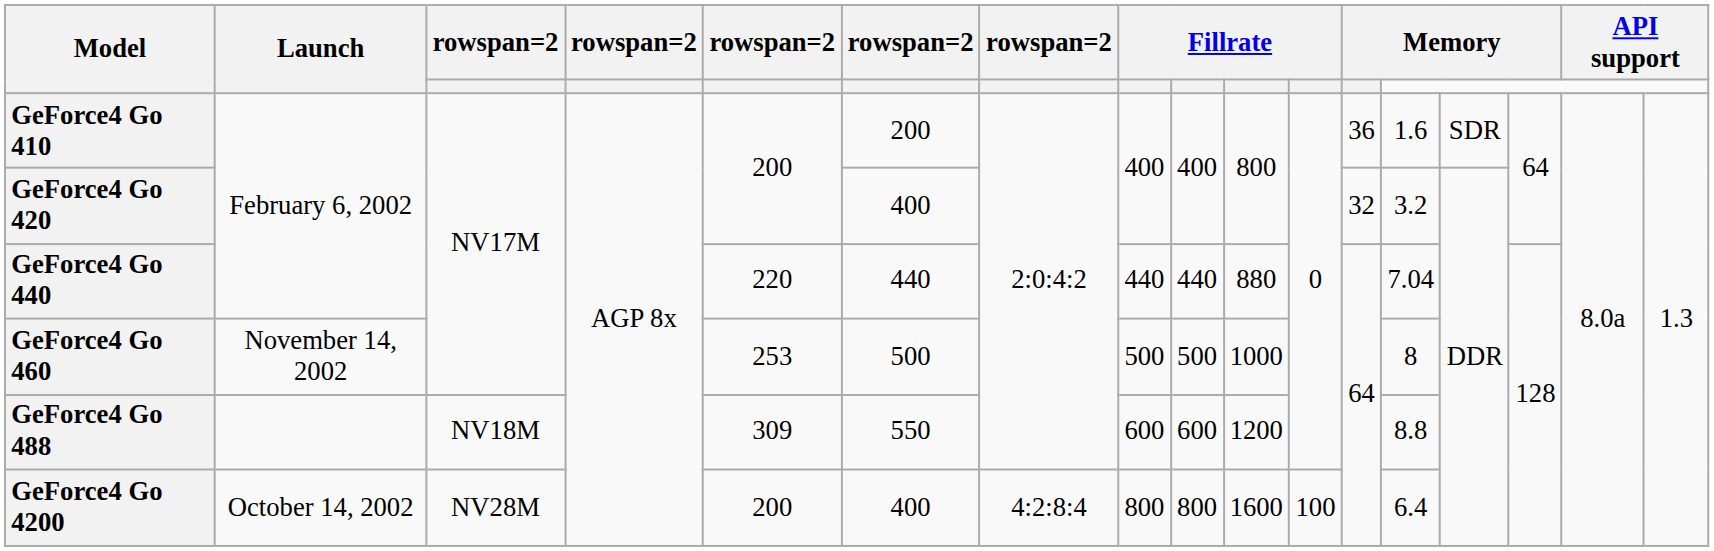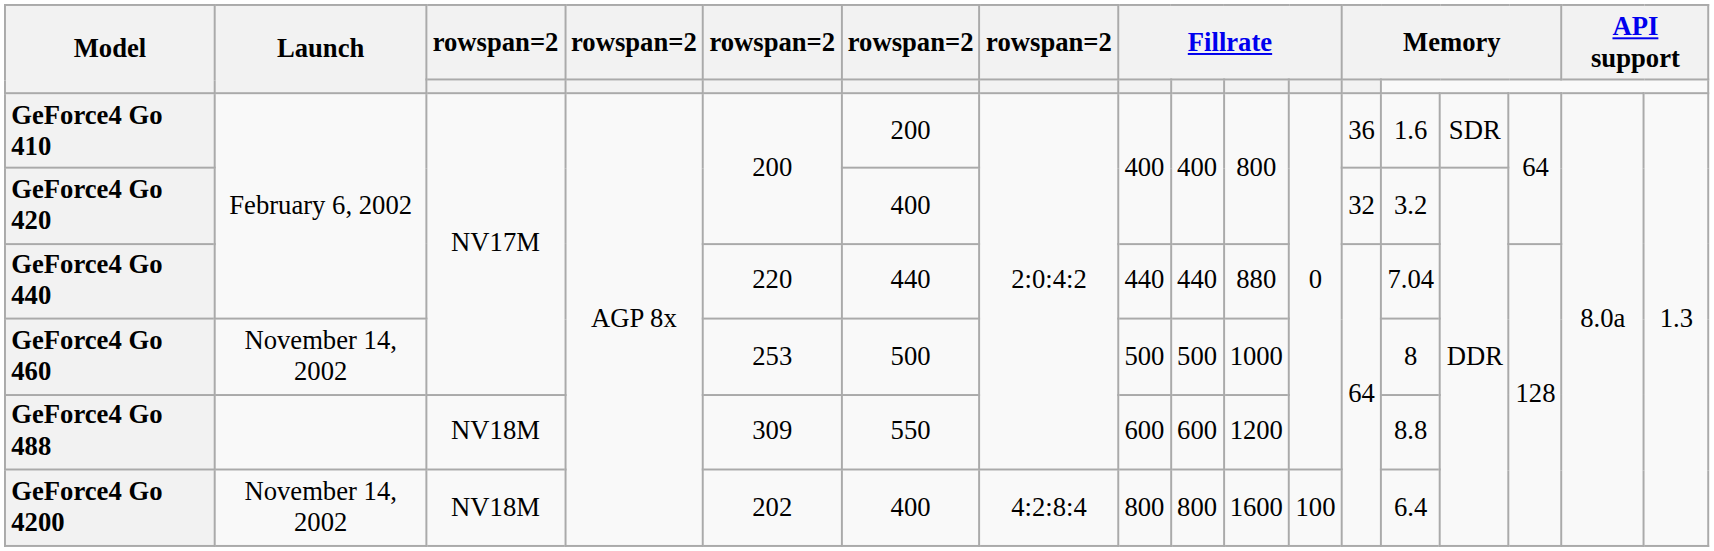GeForce4 Go 4200 | Launch: October 14, 2002 -> November 14, 2002
GeForce4 Go 4200 | column 3: NV28M -> NV18M
GeForce4 Go 4200 | column 5: 200 -> 202
